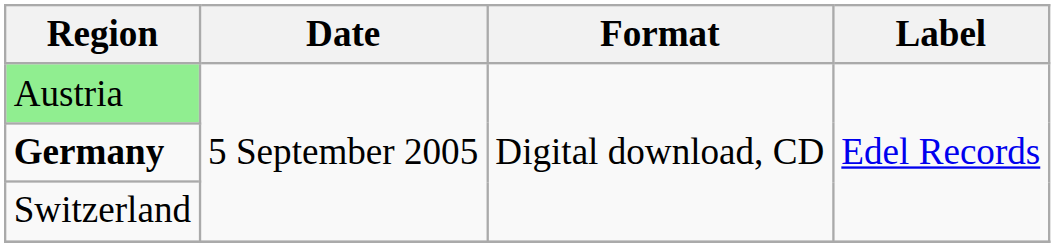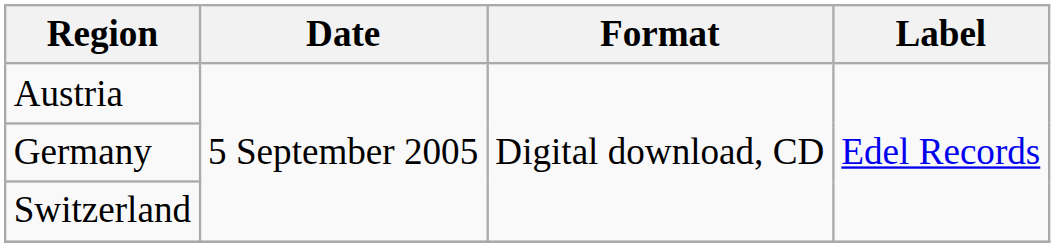Austria | Region: lightgreen background -> no background
Germany | Region: bold -> normal
